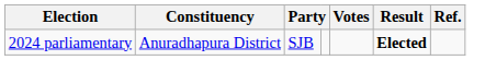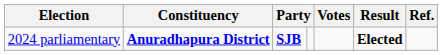2024 parliamentary | Constituency: normal -> bold
2024 parliamentary | column 3: normal -> bold
